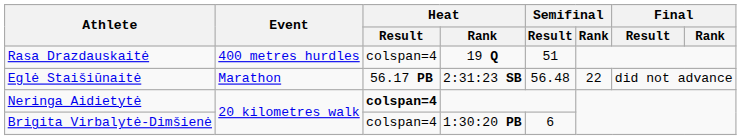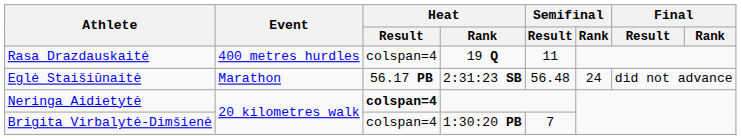Rasa Drazdauskaitė | Semifinal / Result: 51 -> 11
Eglė Staišiūnaitė | Semifinal / Rank: 22 -> 24
Brigita Virbalytė-Dimšienė | Semifinal / Result: 6 -> 7
